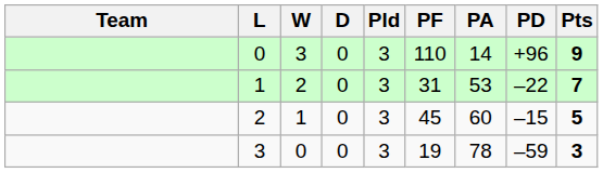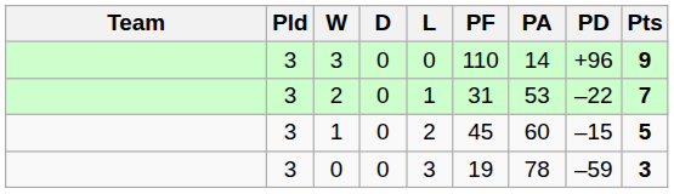columns swapped: Pld <-> L
